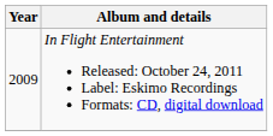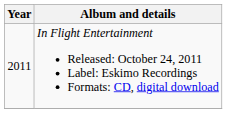row 2 | Year: 2009 -> 2011
